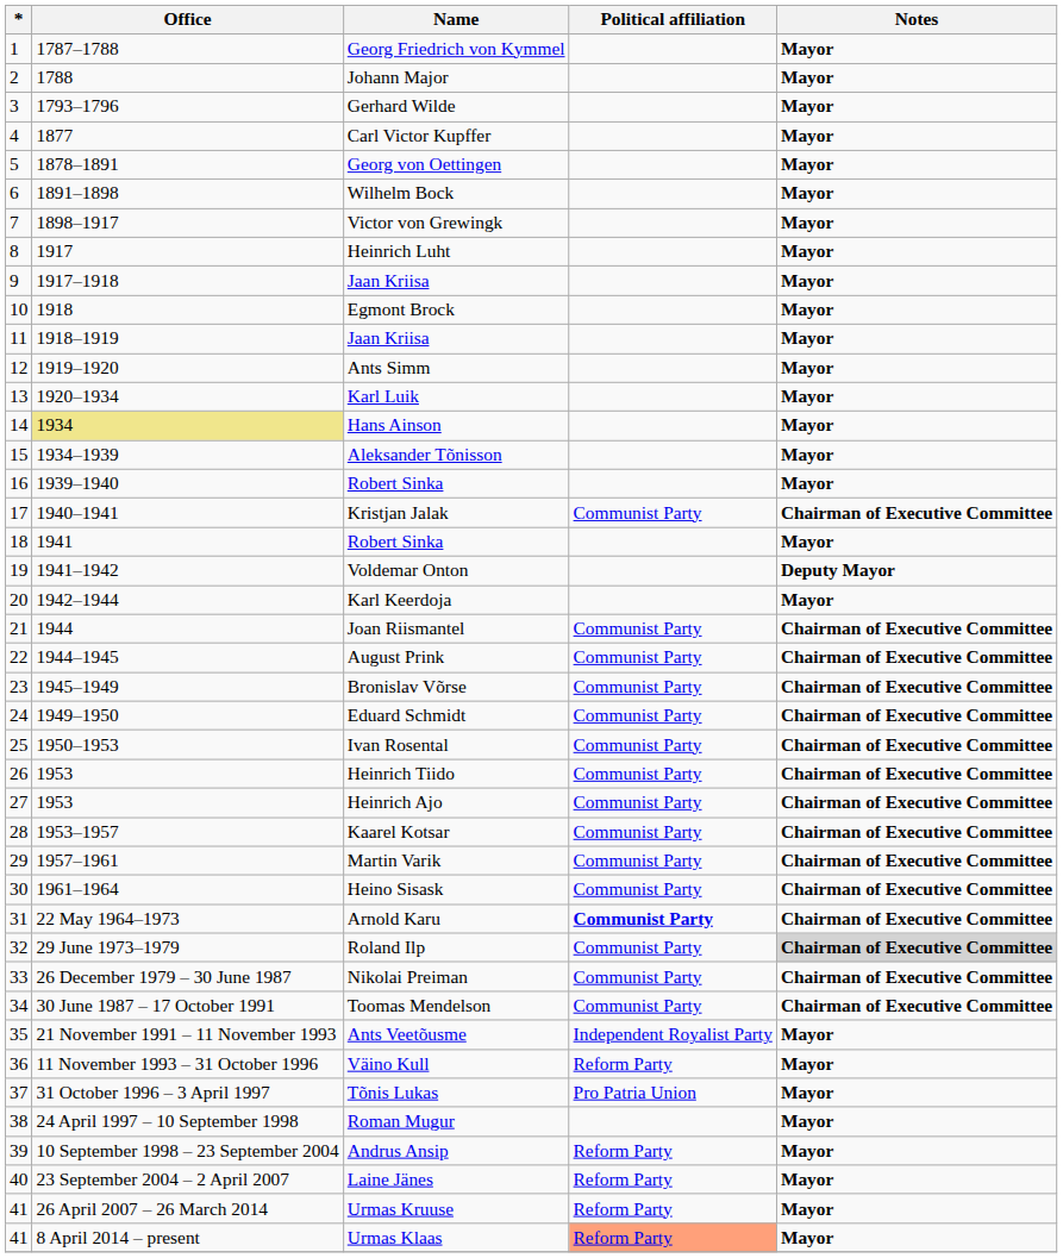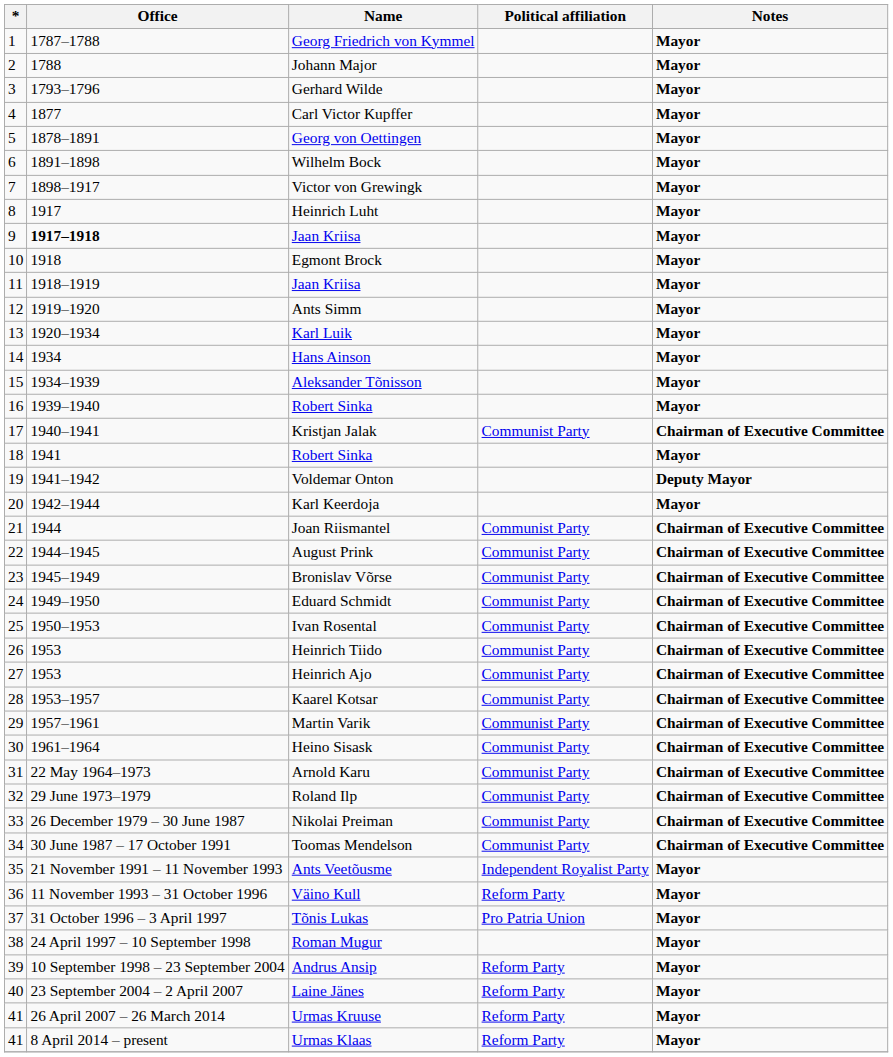9 / Jaan Kriisa | Office: normal -> bold
Hans Ainson | Office: khaki background -> no background
Arnold Karu | Political affiliation: bold -> normal
Roland Ilp | Notes: lightgrey background -> no background
Urmas Klaas | Political affiliation: lightsalmon background -> no background
